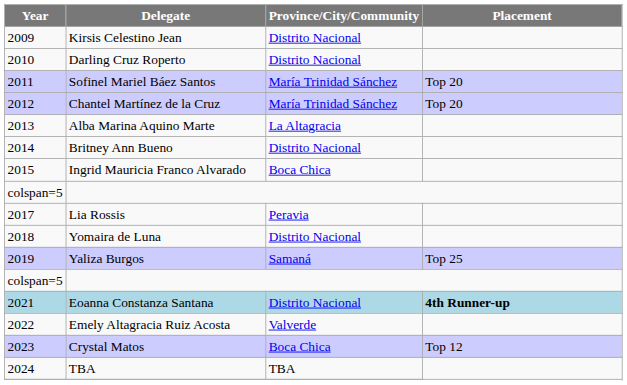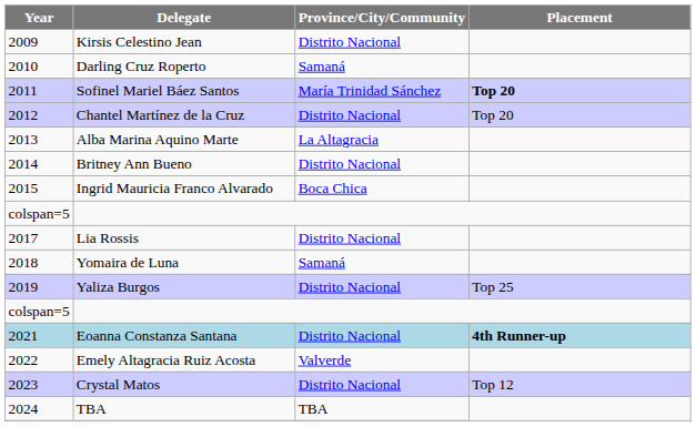Darling Cruz Roperto | Province/City/Community: Distrito Nacional -> Samaná
Sofinel Mariel Báez Santos | Placement: normal -> bold
Chantel Martínez de la Cruz | Province/City/Community: María Trinidad Sánchez -> Distrito Nacional
Lia Rossis | Province/City/Community: Peravia -> Distrito Nacional
Yomaira de Luna | Province/City/Community: Distrito Nacional -> Samaná
Yaliza Burgos | Province/City/Community: Samaná -> Distrito Nacional
Crystal Matos | Province/City/Community: Boca Chica -> Distrito Nacional
